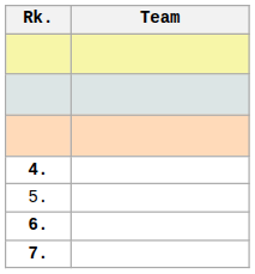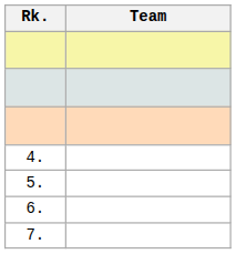row 5 | Rk.: bold -> normal
row 7 | Rk.: bold -> normal
row 8 | Rk.: bold -> normal
